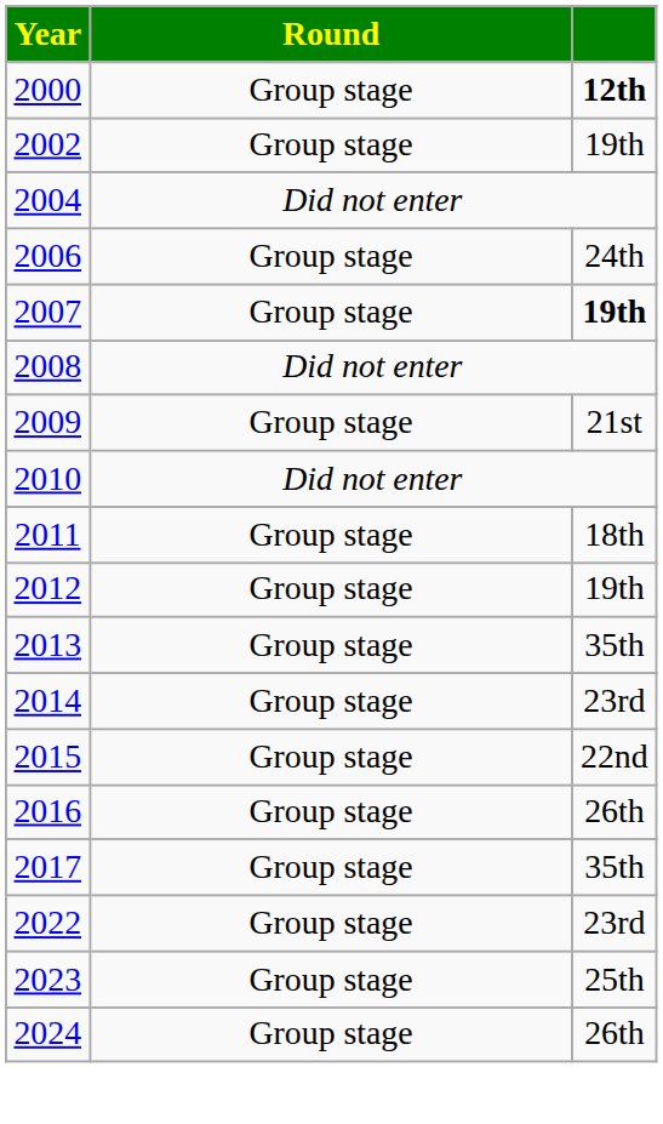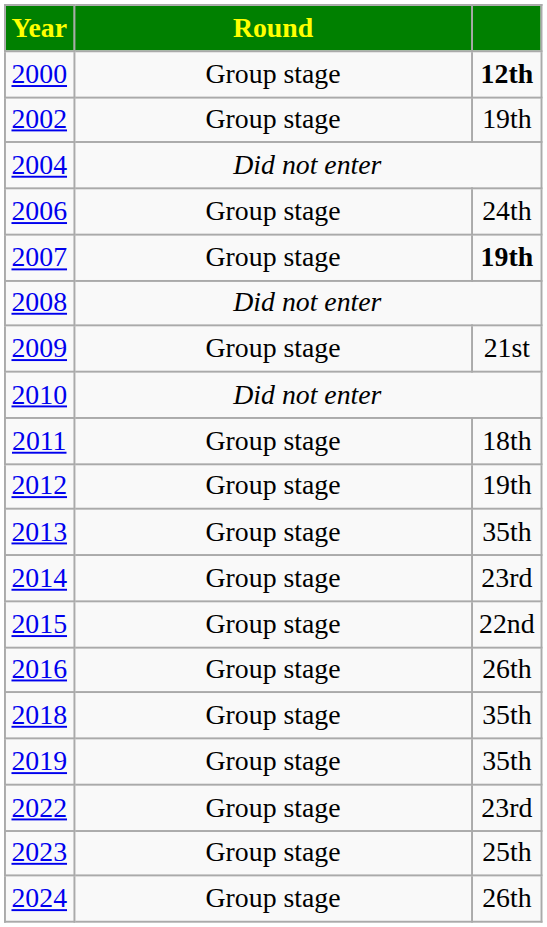- row: 2017 | Group stage | 35th
+ row: 2018 | Group stage | 35th
+ row: 2019 | Group stage | 35th
